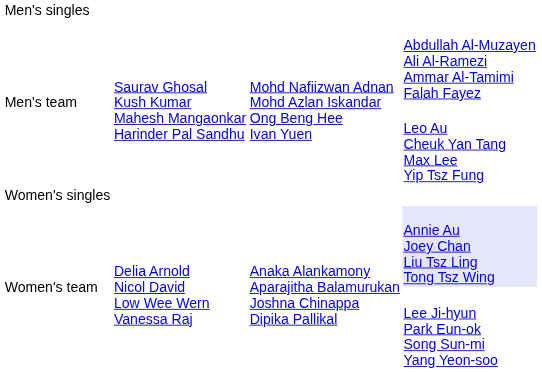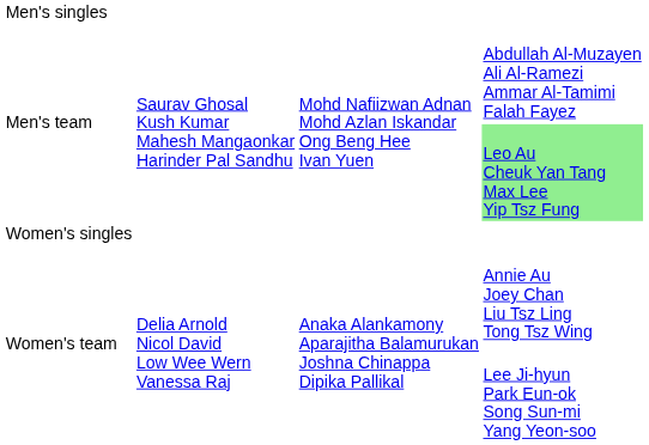Leo Au Cheuk Yan Tang Max Lee Yip Tsz Fung | column 4: no background -> lightgreen background
Annie Au Joey Chan Liu Tsz Ling Tong Tsz Wing | column 4: lavender background -> no background
